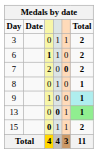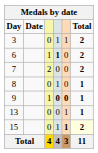6 | column 3: bold -> normal
6 | column 4: normal -> bold
7 | column 5: bold -> normal
9 | column 4: normal -> bold
9 | column 5: normal -> bold
9 | Total: paleturquoise background -> no background
13 | column 4: bold -> normal
13 | Total: lightgreen background -> no background
15 | column 3: bold -> normal
15 | column 5: normal -> bold
15 | Total: no background -> lightyellow background
